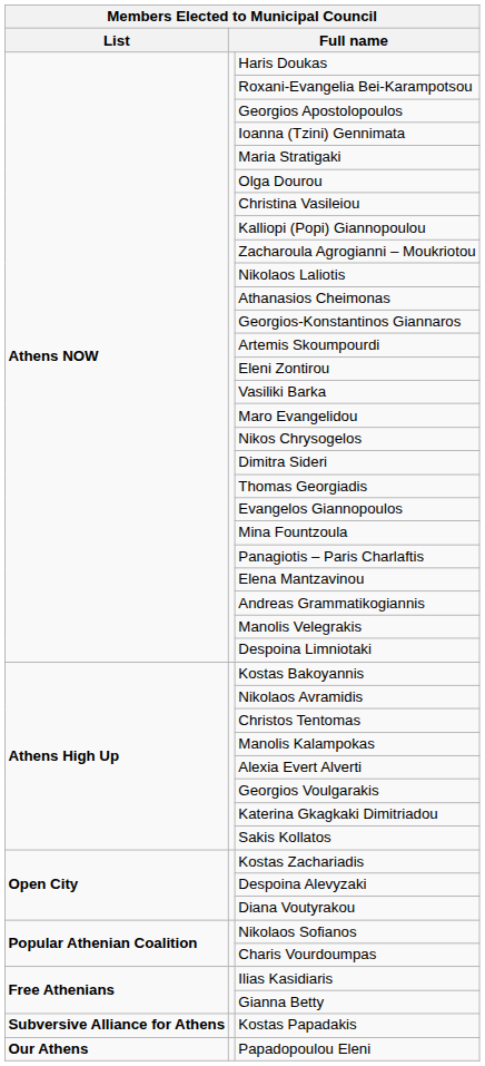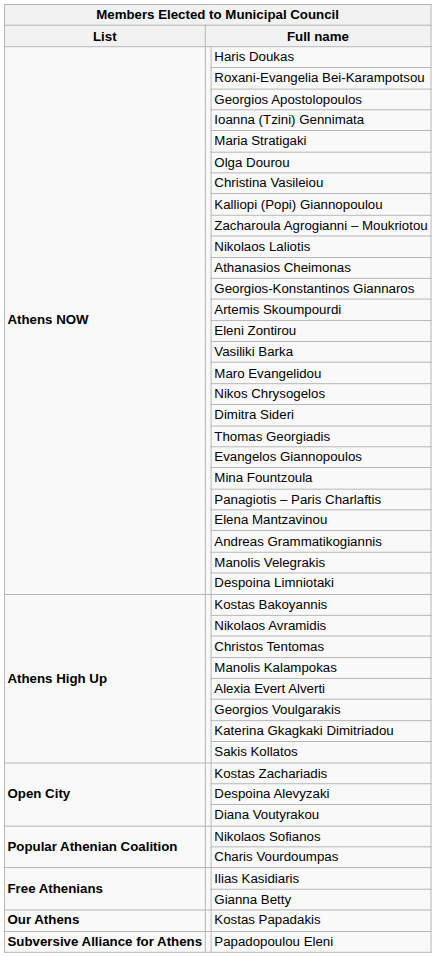Kostas Papadakis | List: Subversive Alliance for Athens -> Our Athens
Papadopoulou Eleni | List: Our Athens -> Subversive Alliance for Athens
